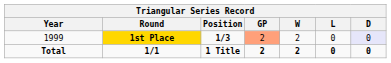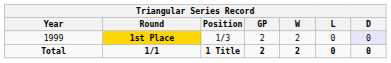1999 | Position: bold -> normal
1999 | GP: lightsalmon background -> no background
